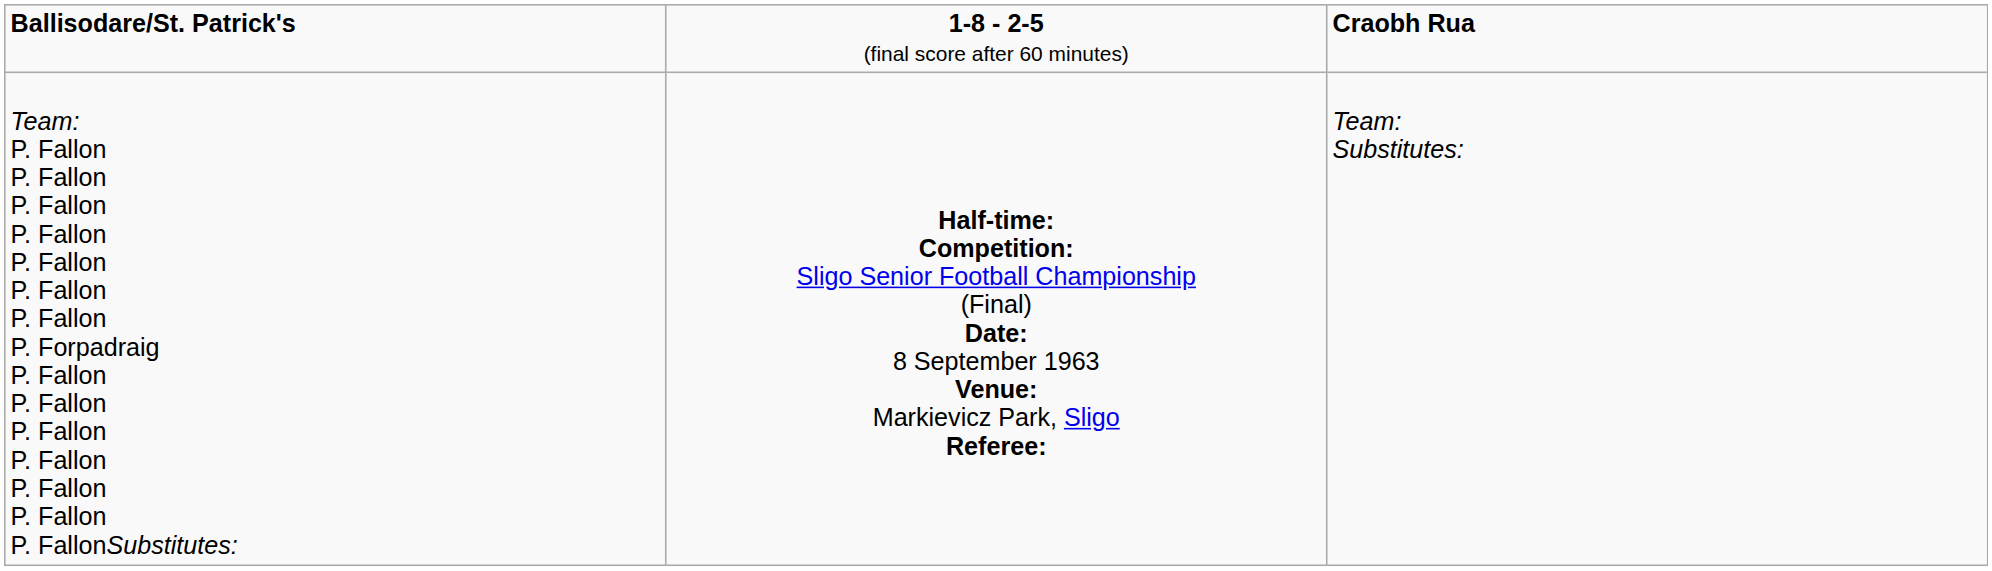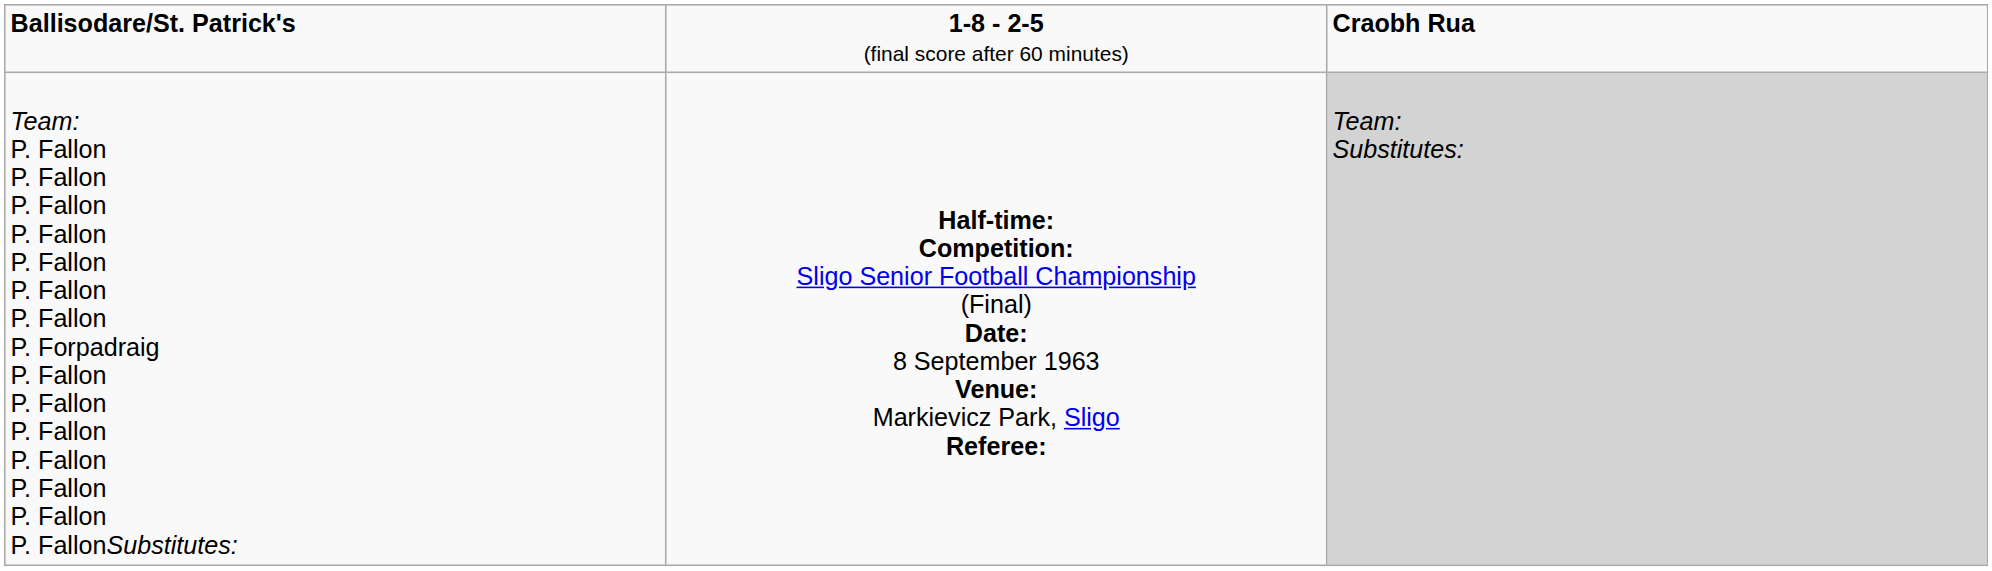row 2 | column 3: no background -> lightgrey background
